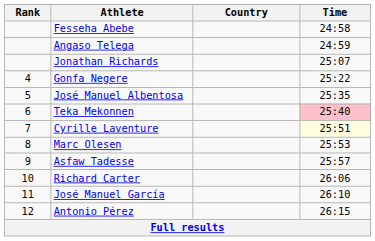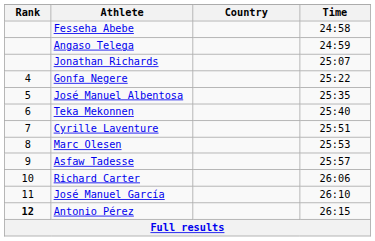Teka Mekonnen | Time: pink background -> no background
Cyrille Laventure | Time: lightyellow background -> no background
Antonio Pérez | Rank: normal -> bold
